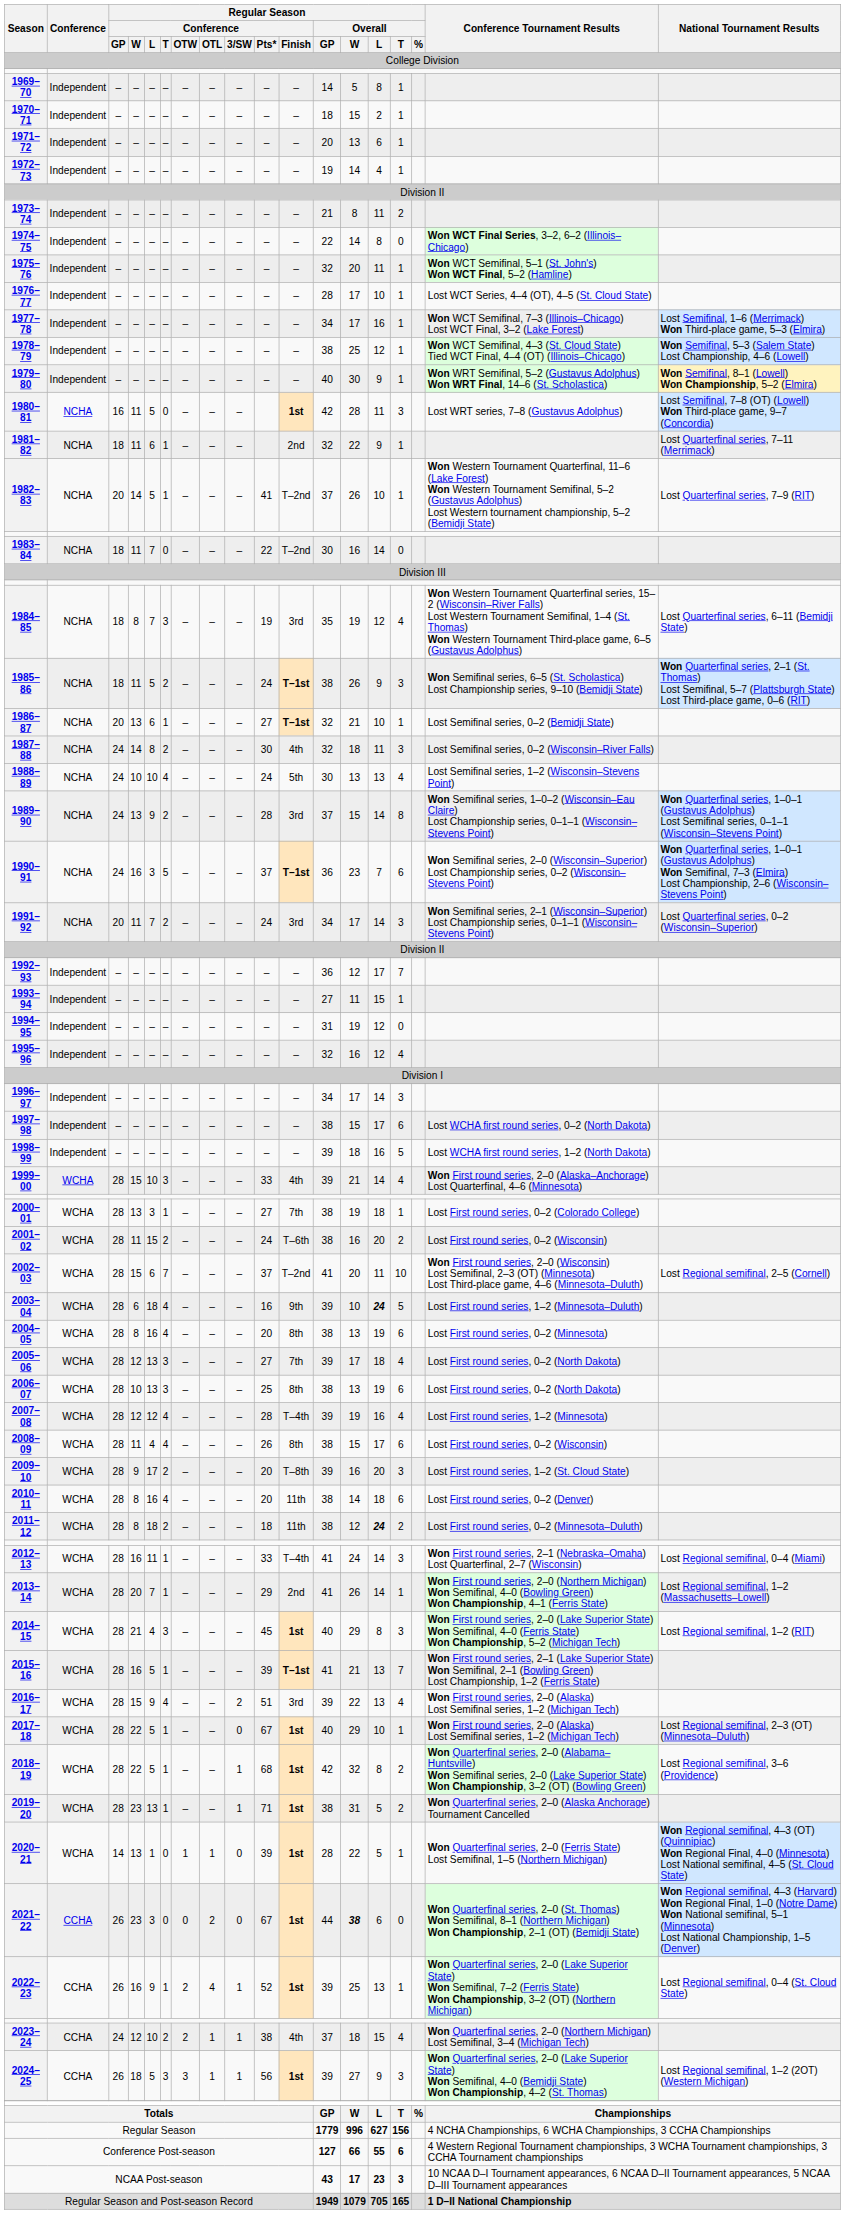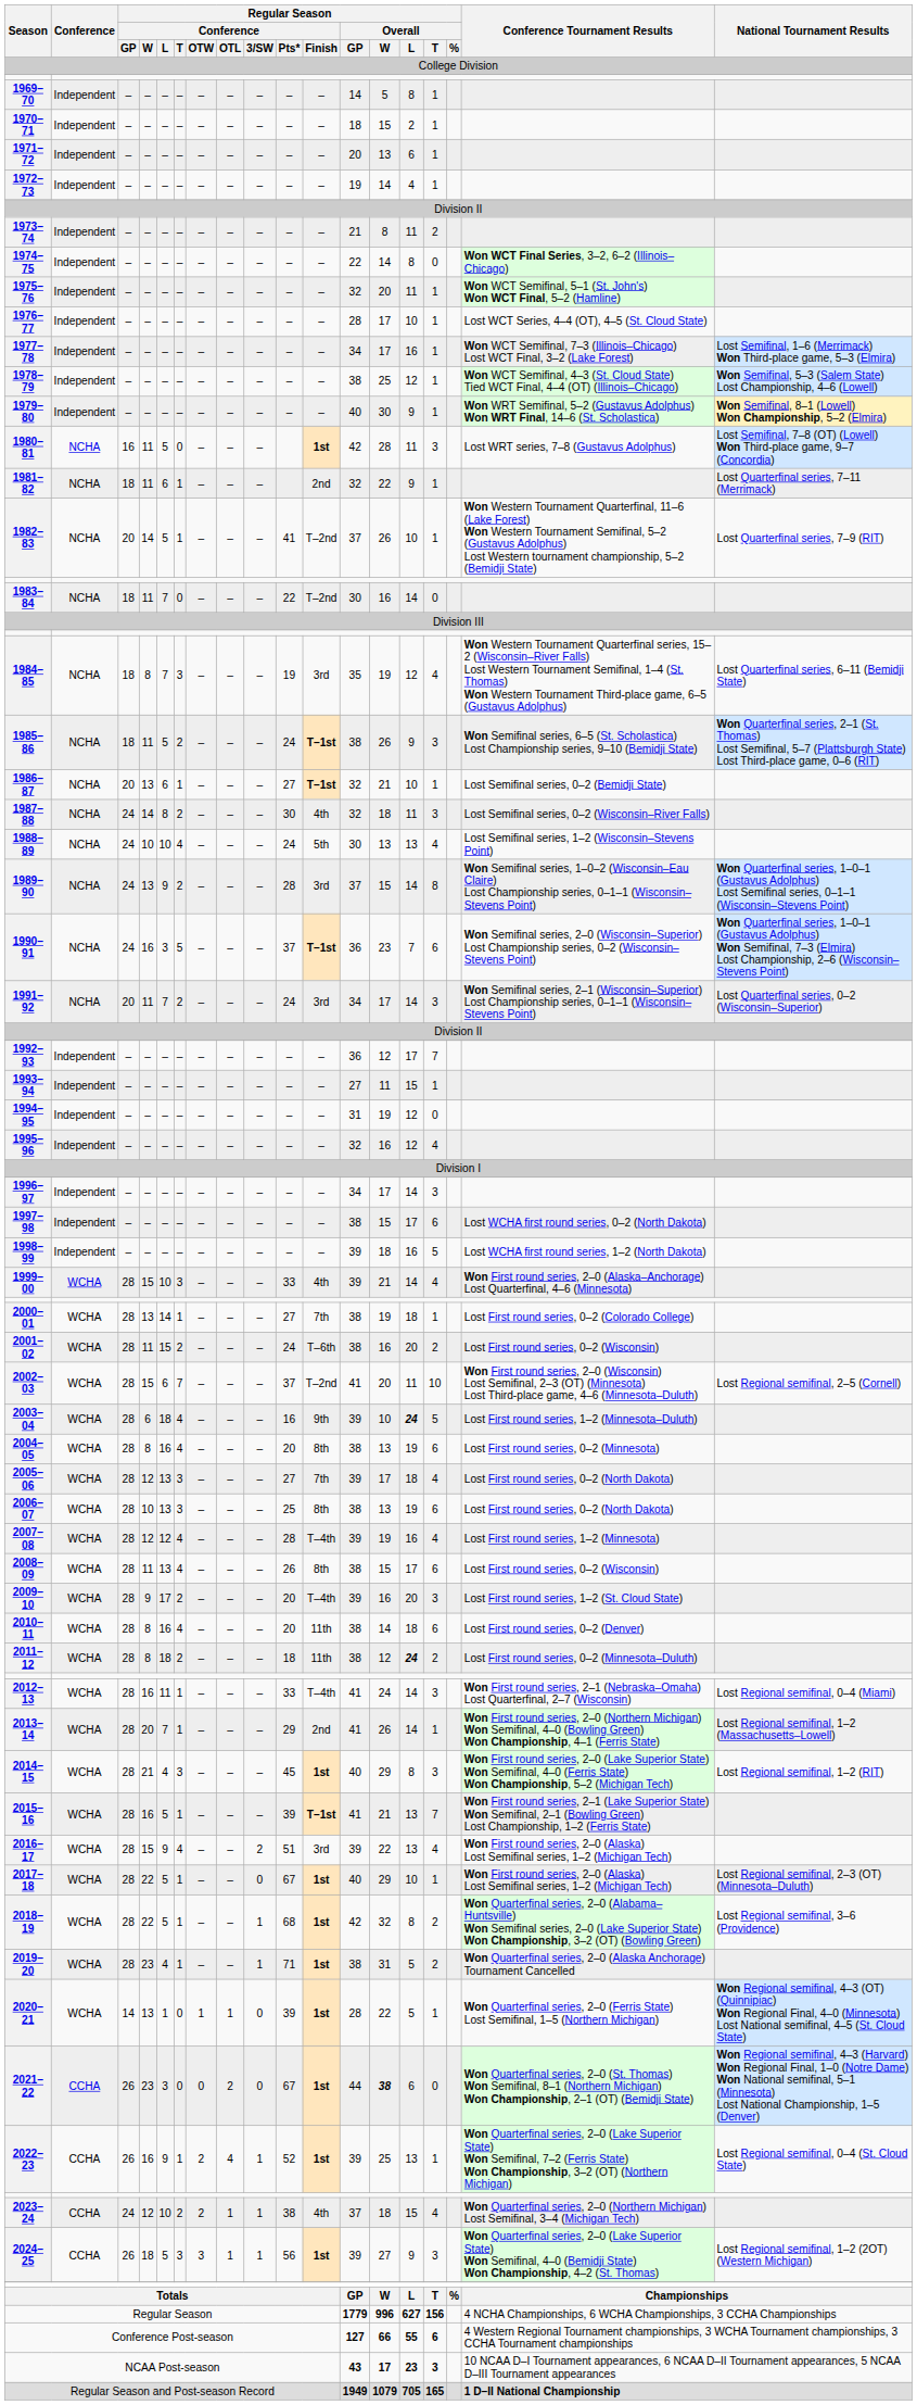2000–01 | Regular Season / Conference / L: 3 -> 14
2008–09 | Regular Season / Conference / L: 4 -> 13
2009–10 | Regular Season / Conference / Finish: T–8th -> T–4th
2019–20 | Regular Season / Conference / L: 13 -> 4
